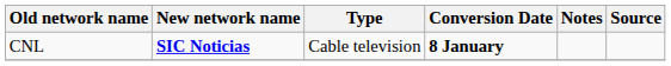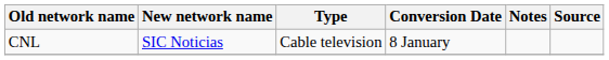CNL | New network name: bold -> normal
CNL | Conversion Date: bold -> normal
